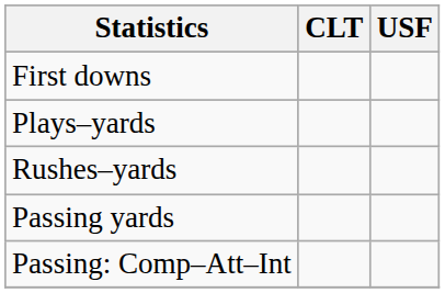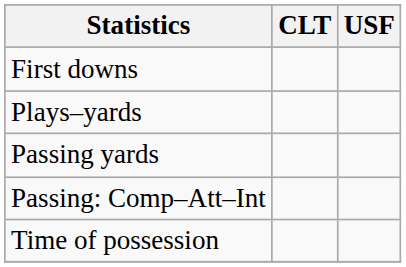- row: Rushes–yards
+ row: Time of possession
